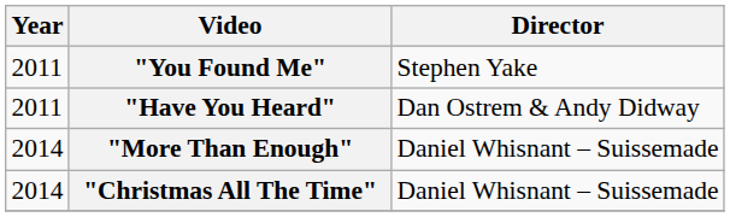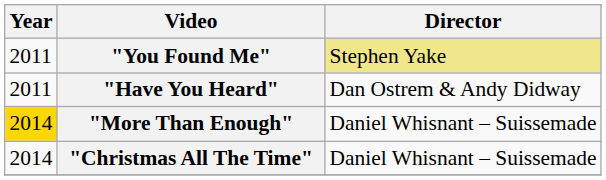"You Found Me" | Director: no background -> khaki background
"More Than Enough" | Year: no background -> gold background
